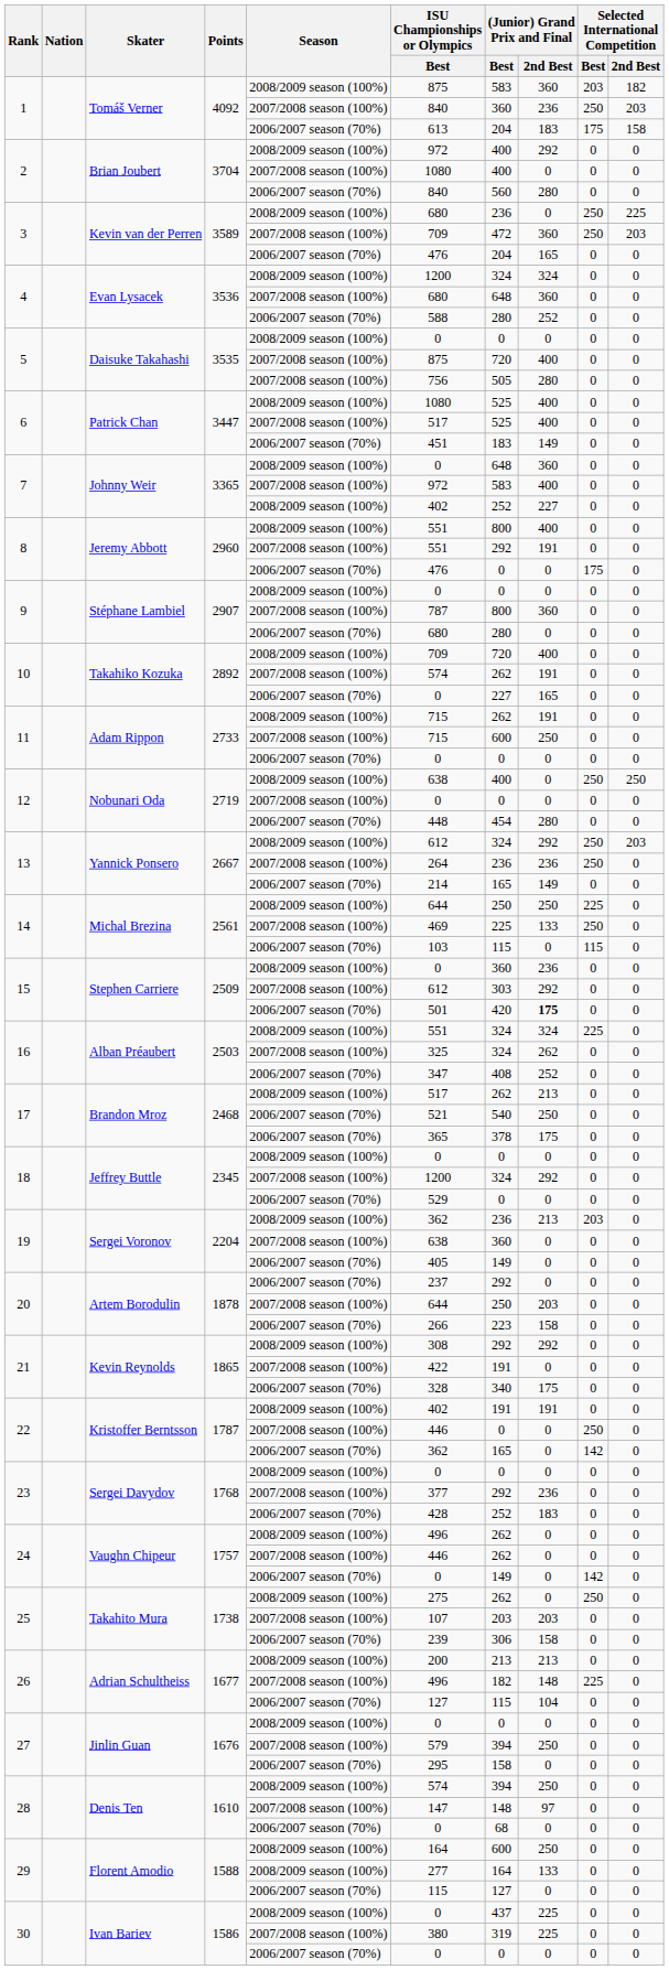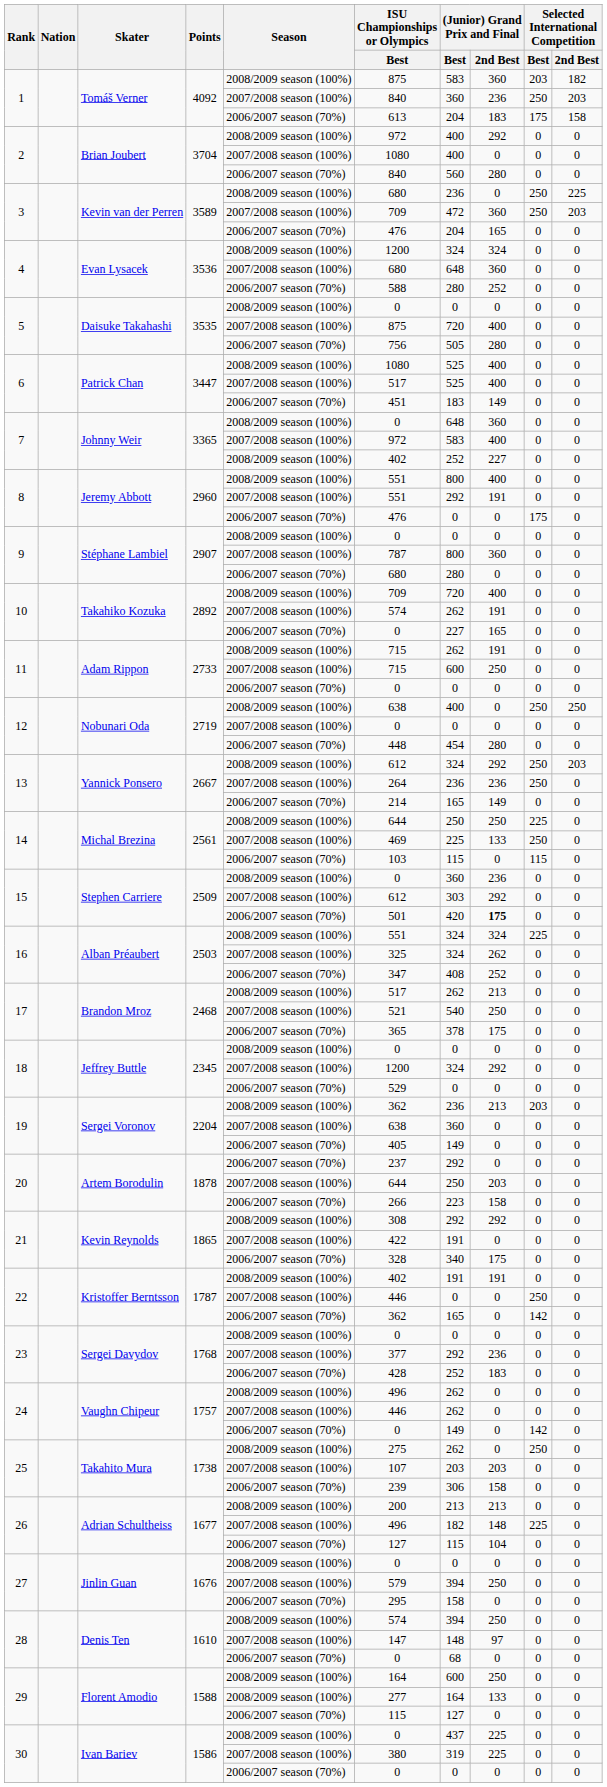row 17 | Season: 2007/2008 season (100%) -> 2006/2007 season (70%)
row 52 | Season: 2006/2007 season (70%) -> 2007/2008 season (100%)
